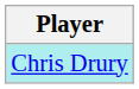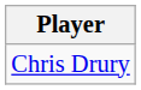row 2 | column 1: paleturquoise background -> no background
